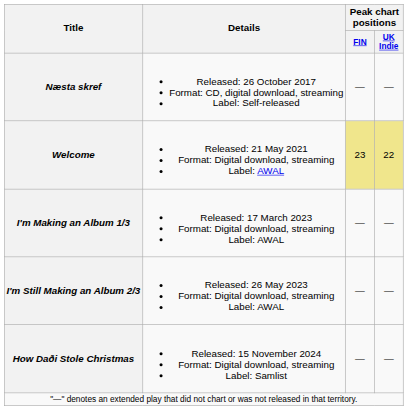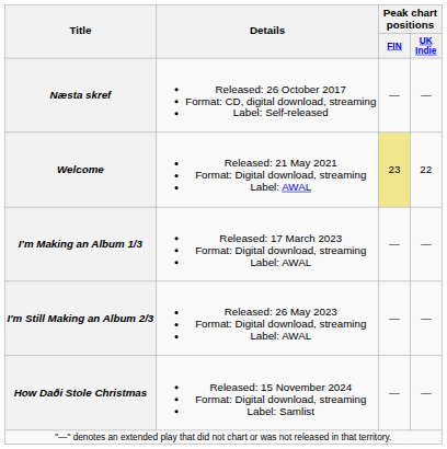Welcome | Peak chart positions / UK Indie: khaki background -> no background
